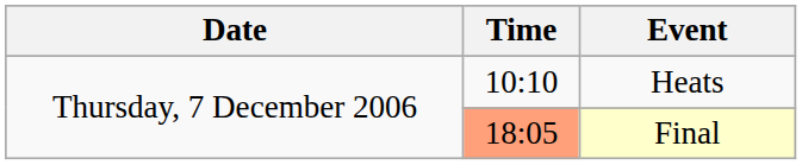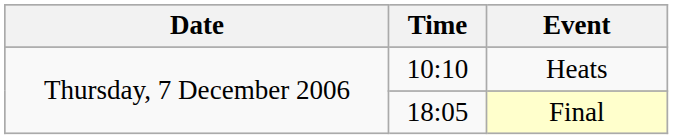Final | Time: lightsalmon background -> no background
